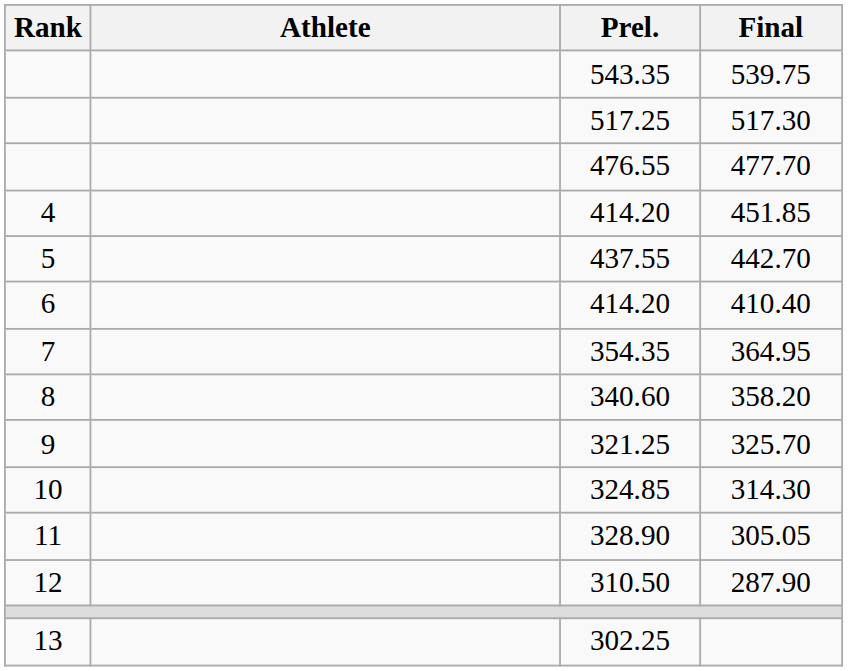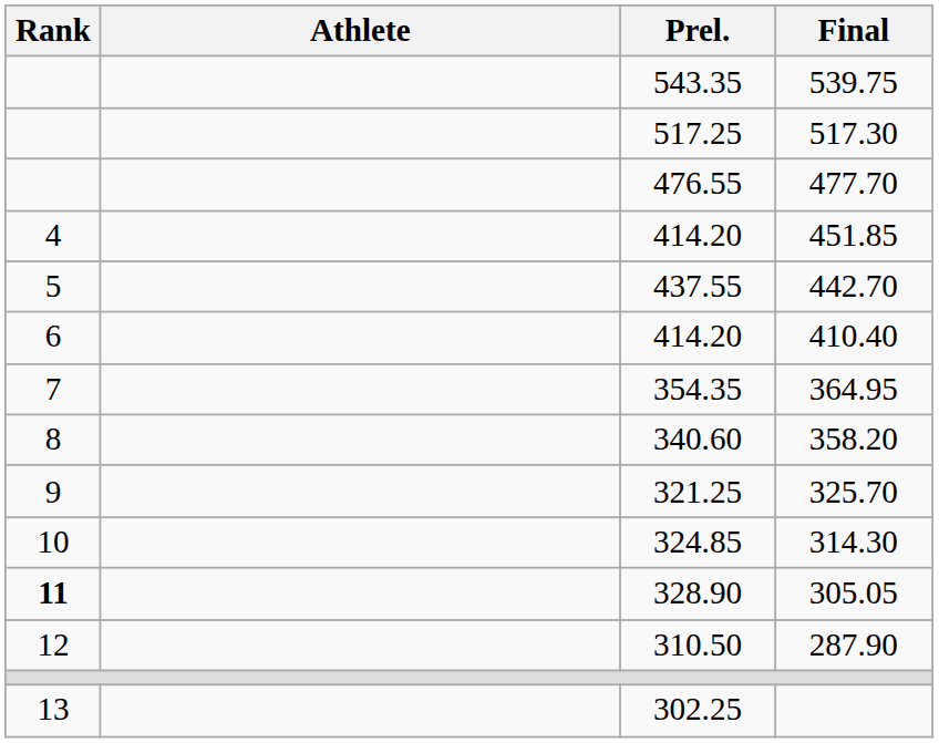328.90 | Rank: normal -> bold
